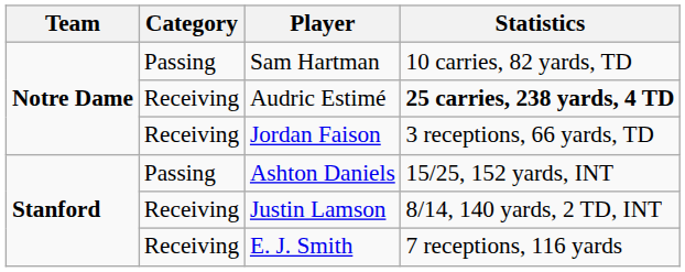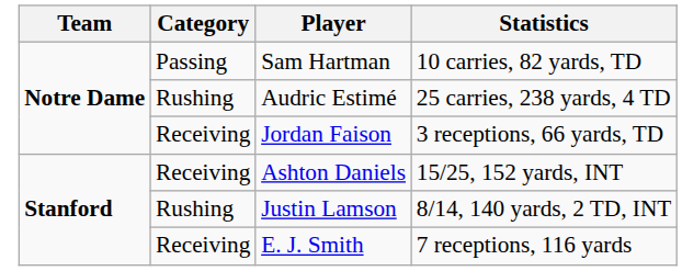Audric Estimé | Category: Receiving -> Rushing
Audric Estimé | Statistics: bold -> normal
Ashton Daniels | Category: Passing -> Receiving
Justin Lamson | Category: Receiving -> Rushing
